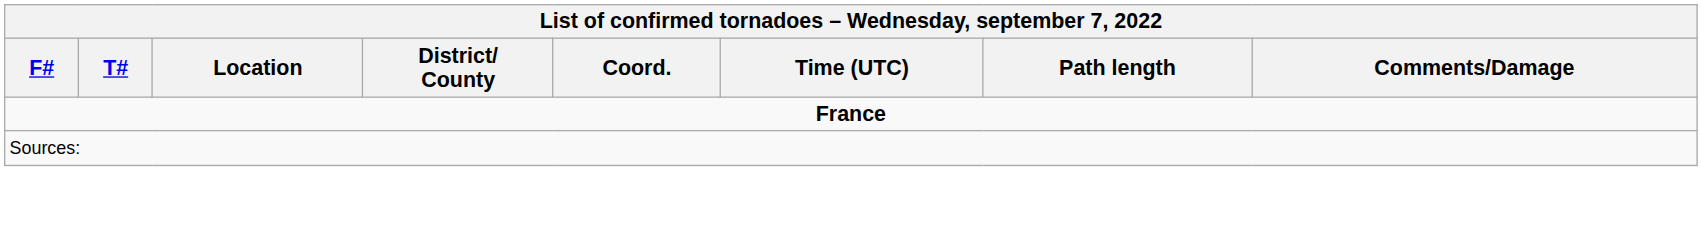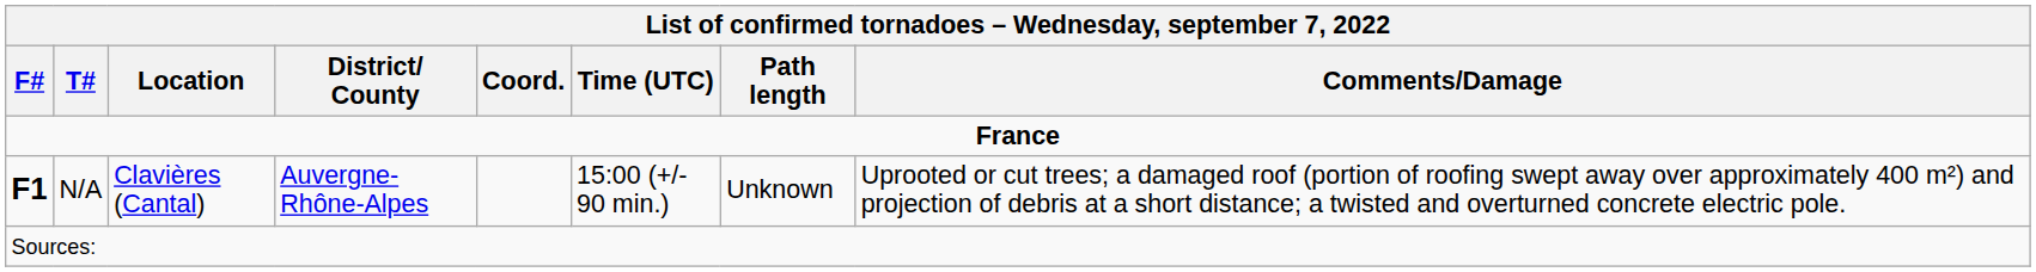+ row: F1 | N/A | Clavières (Cantal) | Auvergne-Rhône-Alpes | 15:00 (+/- 90 min.) | Unknown | Uprooted or cut trees; a damaged roof (portion of roofing swept away over approximately 400 m²) and projection of debris at a short distance; a twisted and overturned concrete electric pole.
